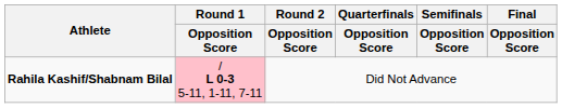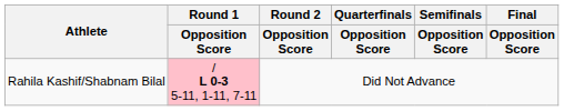Rahila Kashif/Shabnam Bilal | Athlete: bold -> normal
